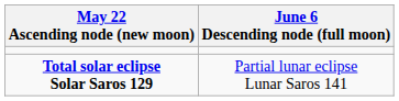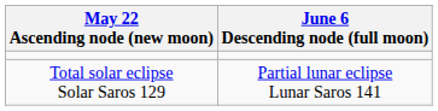row 3 | May 22 Ascending node (new moon): bold -> normal
